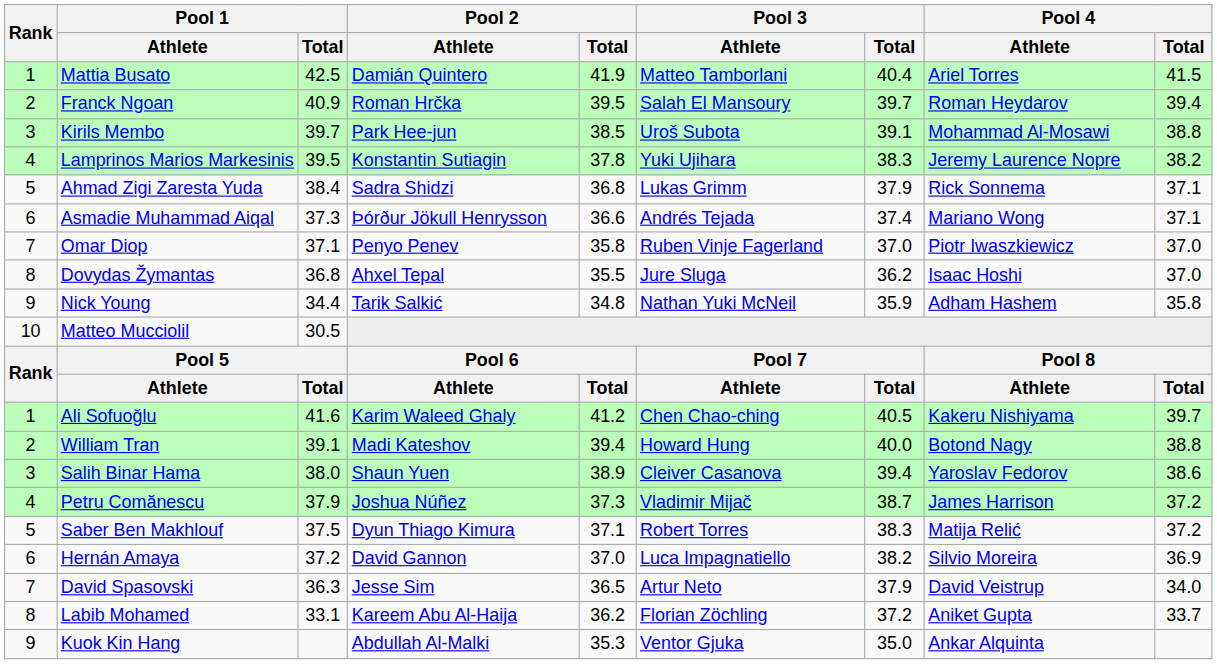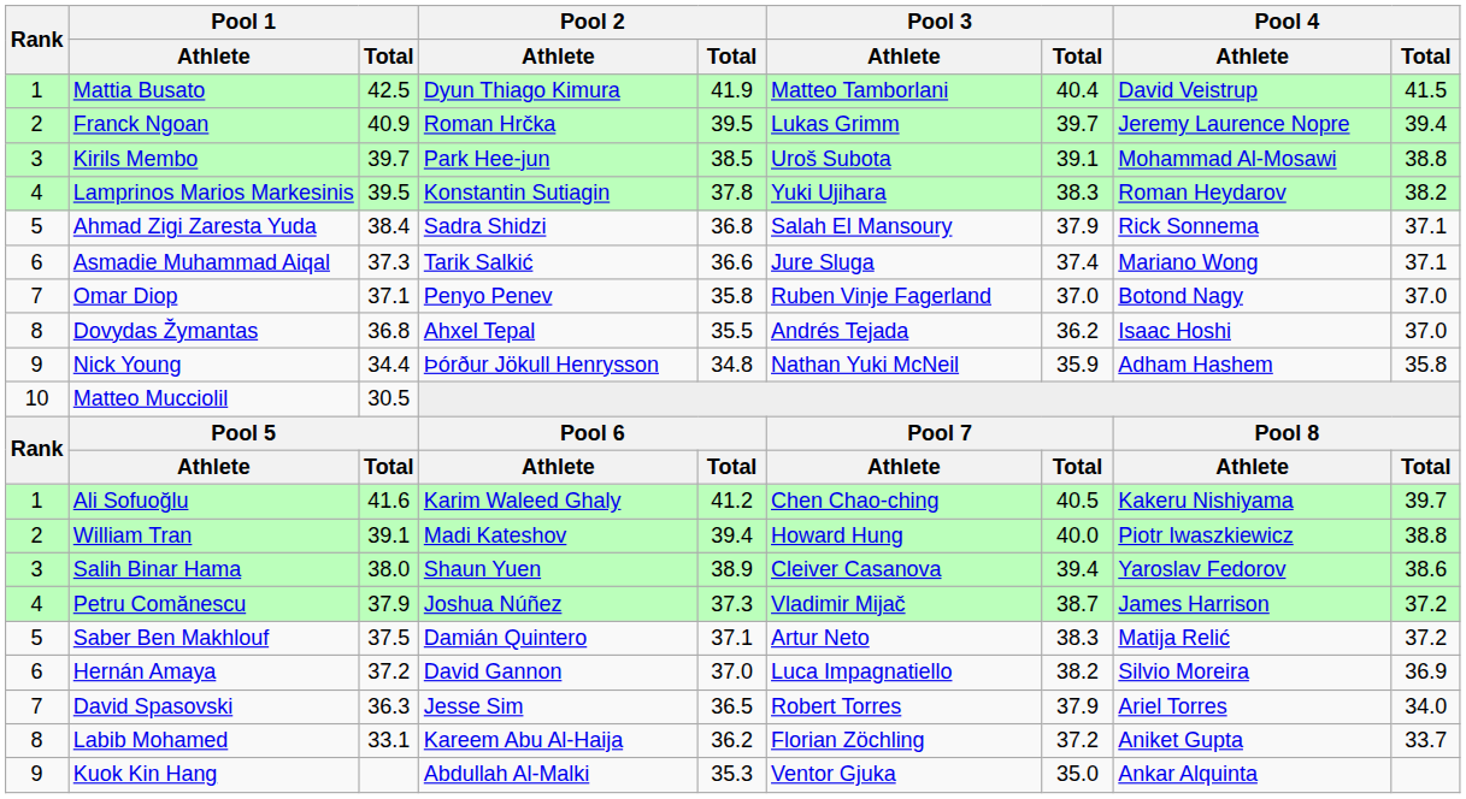Mattia Busato | Pool 2 / Athlete: Damián Quintero -> Dyun Thiago Kimura
Mattia Busato | Pool 4 / Athlete: Ariel Torres -> David Veistrup
Franck Ngoan | Pool 3 / Athlete: Salah El Mansoury -> Lukas Grimm
Franck Ngoan | Pool 4 / Athlete: Roman Heydarov -> Jeremy Laurence Nopre
Lamprinos Marios Markesinis | Pool 4 / Athlete: Jeremy Laurence Nopre -> Roman Heydarov
Ahmad Zigi Zaresta Yuda | Pool 3 / Athlete: Lukas Grimm -> Salah El Mansoury
Asmadie Muhammad Aiqal | Pool 2 / Athlete: Þórður Jökull Henrysson -> Tarik Salkić
Asmadie Muhammad Aiqal | Pool 3 / Athlete: Andrés Tejada -> Jure Sluga
Omar Diop | Pool 4 / Athlete: Piotr Iwaszkiewicz -> Botond Nagy
Dovydas Žymantas | Pool 3 / Athlete: Jure Sluga -> Andrés Tejada
Nick Young | Pool 2 / Athlete: Tarik Salkić -> Þórður Jökull Henrysson
William Tran | Pool 4 / Athlete: Botond Nagy -> Piotr Iwaszkiewicz
Saber Ben Makhlouf | Pool 2 / Athlete: Dyun Thiago Kimura -> Damián Quintero
Saber Ben Makhlouf | Pool 3 / Athlete: Robert Torres -> Artur Neto
David Spasovski | Pool 3 / Athlete: Artur Neto -> Robert Torres
David Spasovski | Pool 4 / Athlete: David Veistrup -> Ariel Torres
